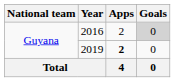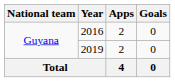2016 | Goals: lightgrey background -> no background
2019 | Apps: bold -> normal
